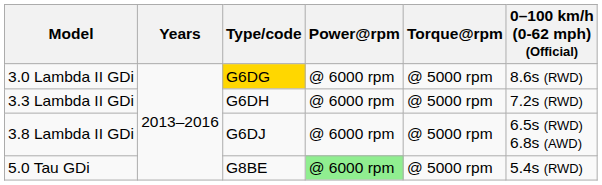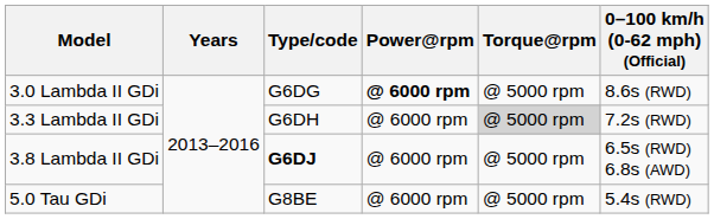3.0 Lambda II GDi | Type/code: gold background -> no background
3.0 Lambda II GDi | Power@rpm: normal -> bold
3.3 Lambda II GDi | Torque@rpm: no background -> lightgrey background
3.8 Lambda II GDi | Type/code: normal -> bold
5.0 Tau GDi | Power@rpm: lightgreen background -> no background
